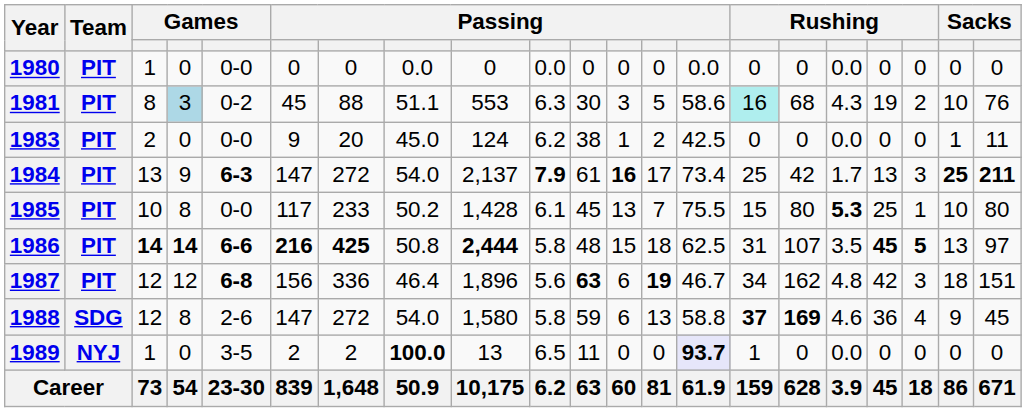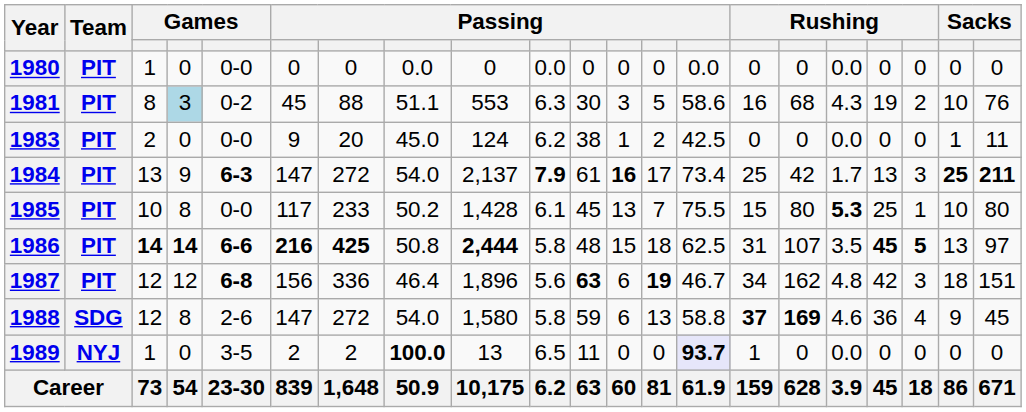1981 | column 15: paleturquoise background -> no background
